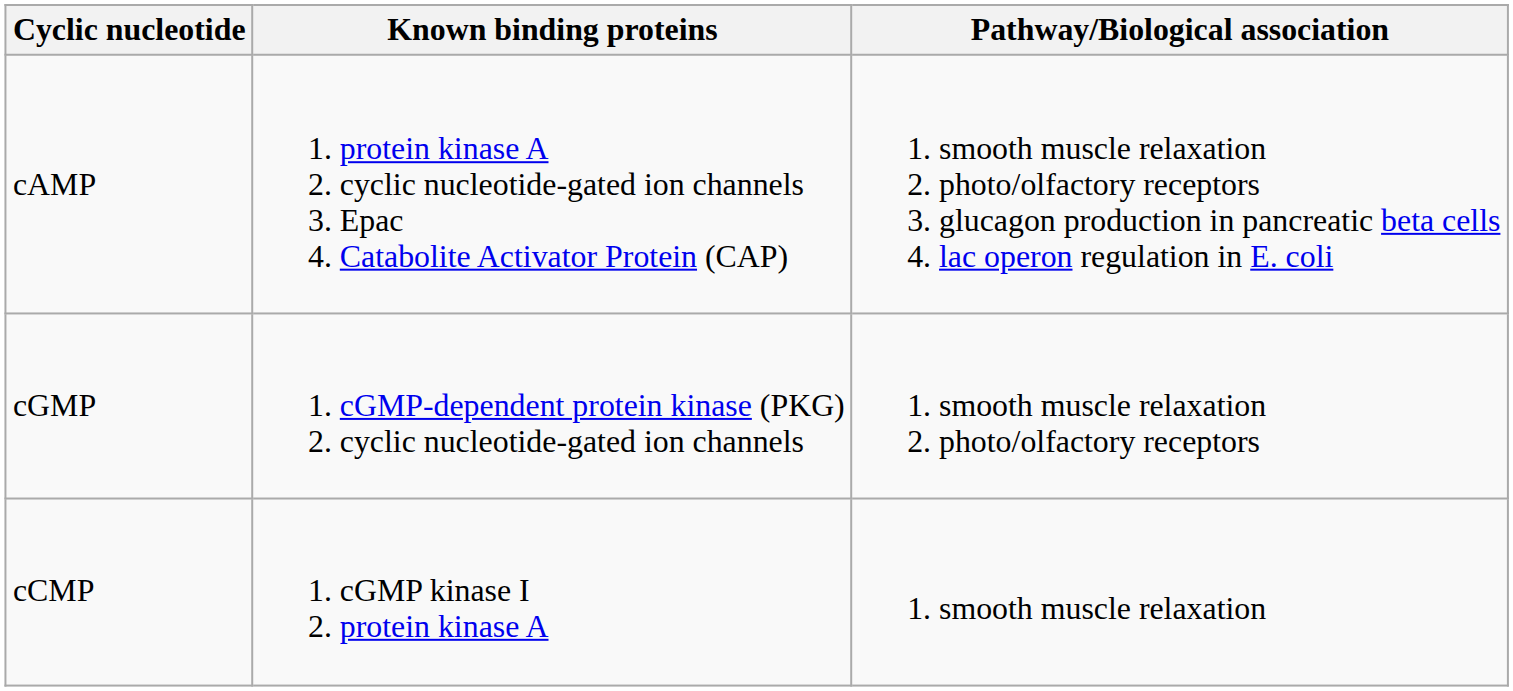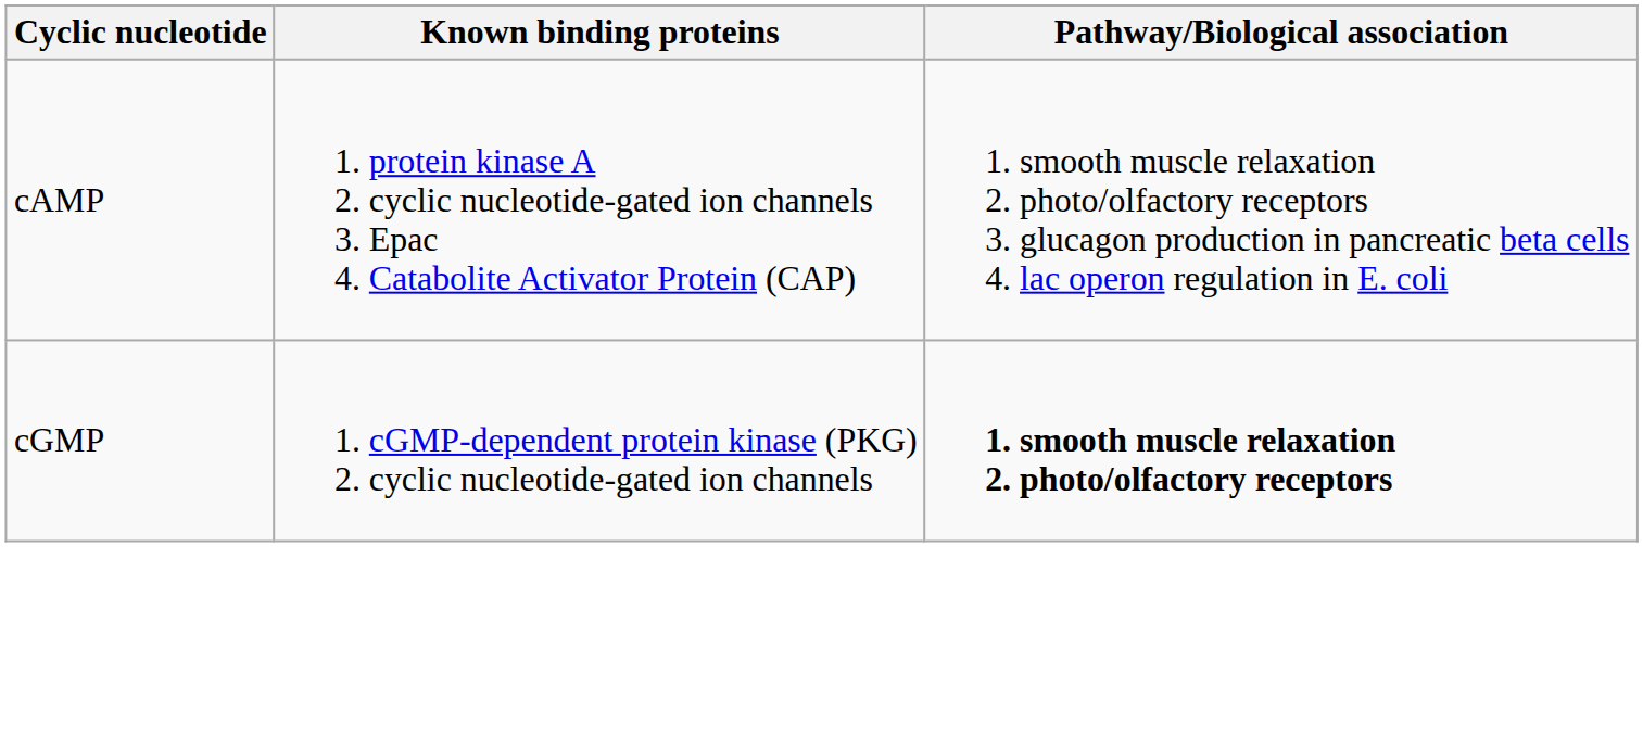cGMP | Pathway/Biological association: normal -> bold
- row: cCMP | cGMP kinase I protein kinase A | smooth muscle relaxation
